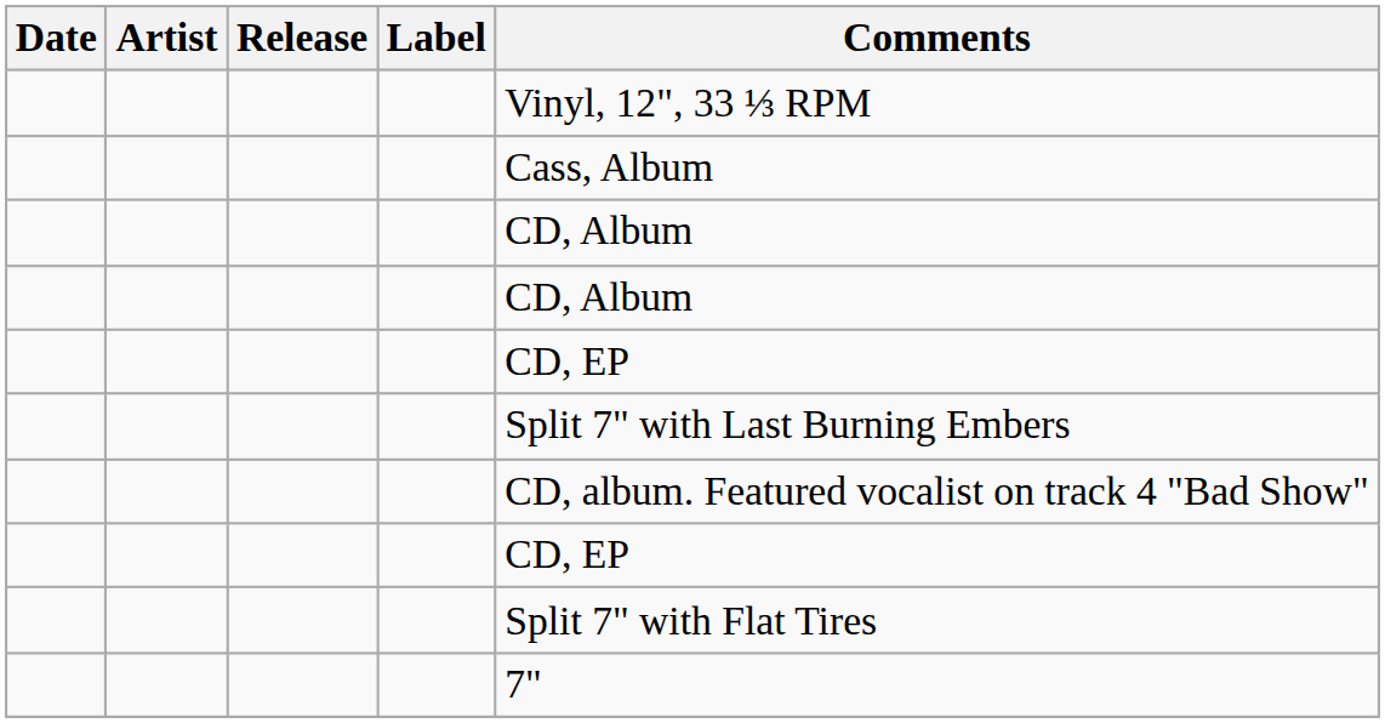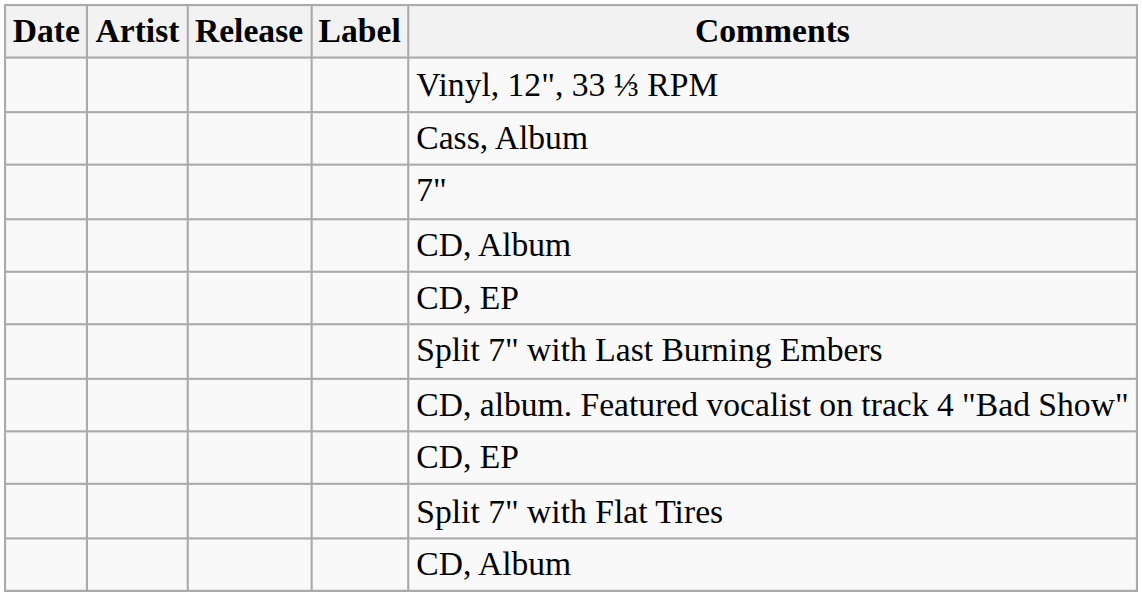row 4 | Comments: CD, Album -> 7"
row 11 | Comments: 7" -> CD, Album
